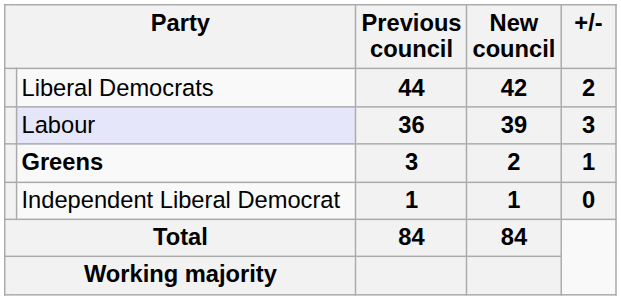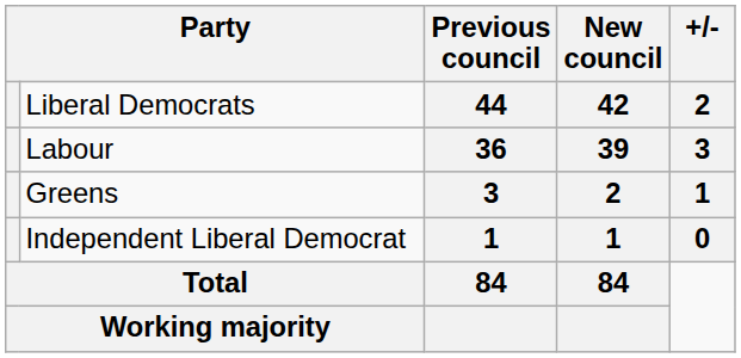Labour | column 2: lavender background -> no background
Greens | column 2: bold -> normal
